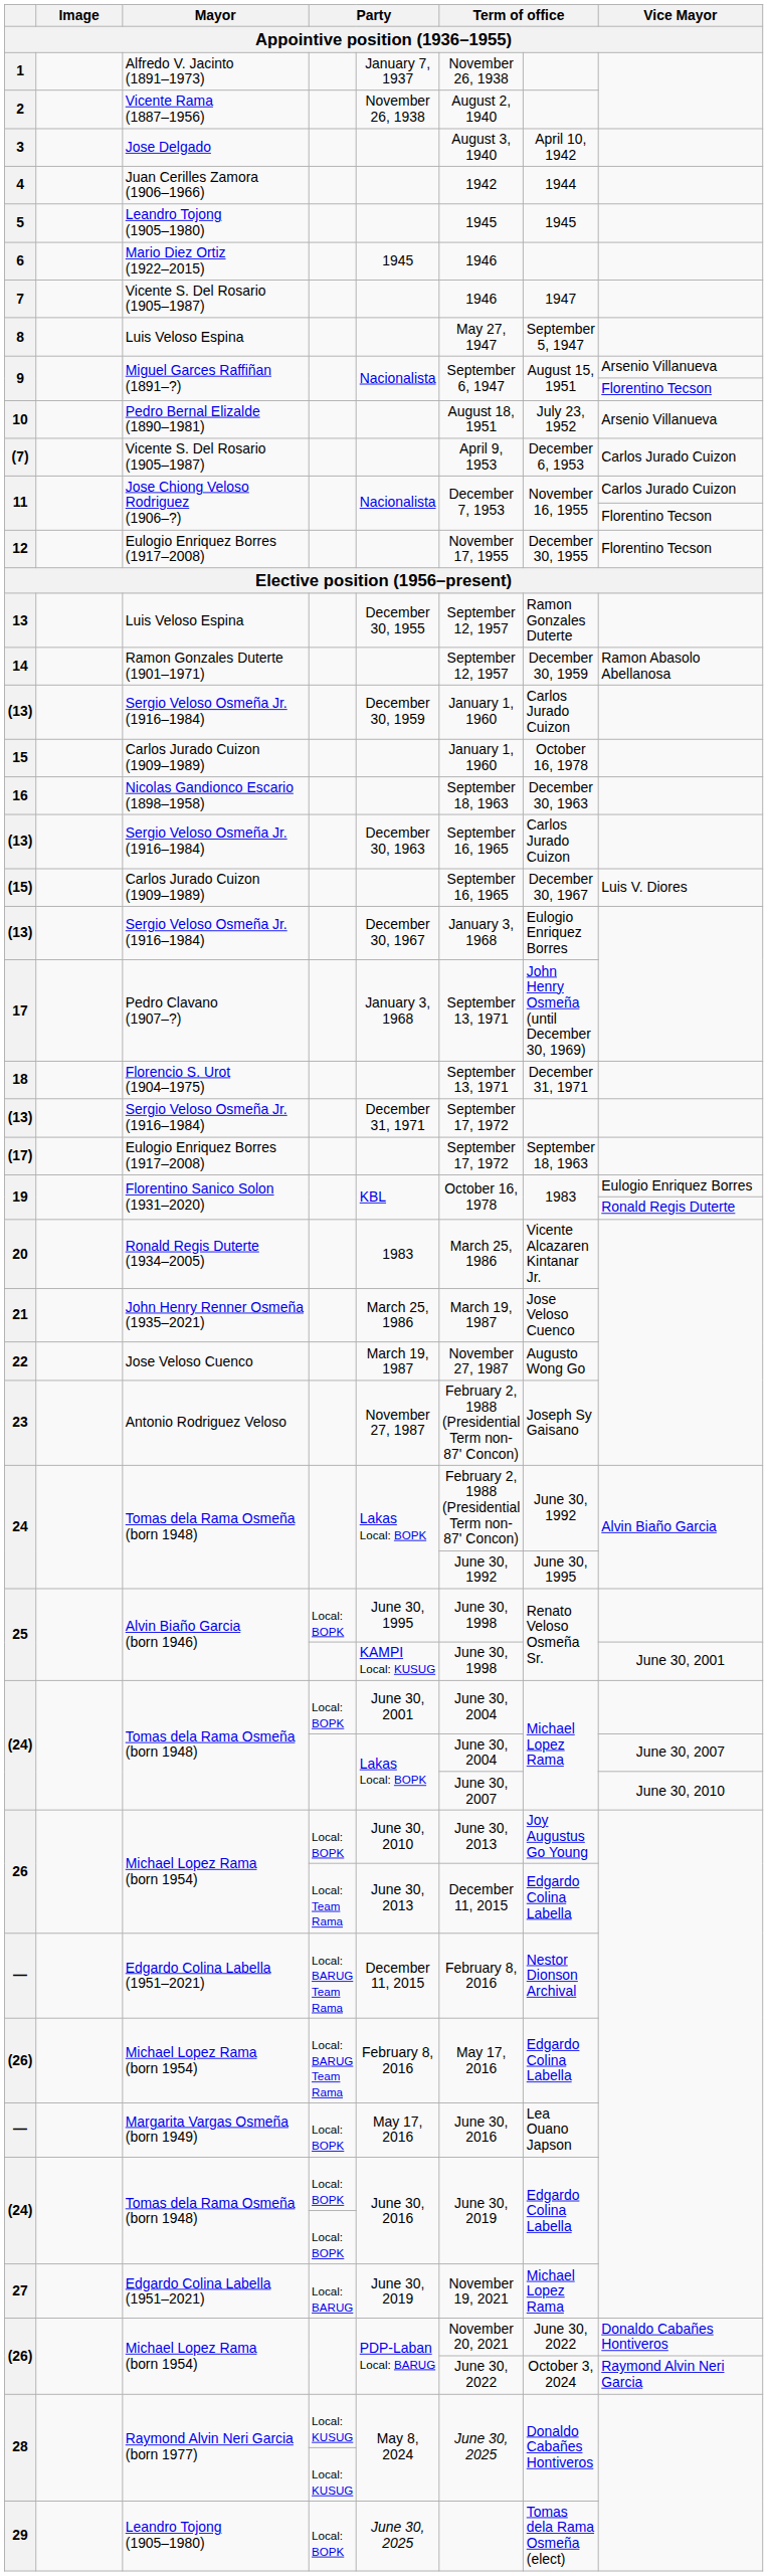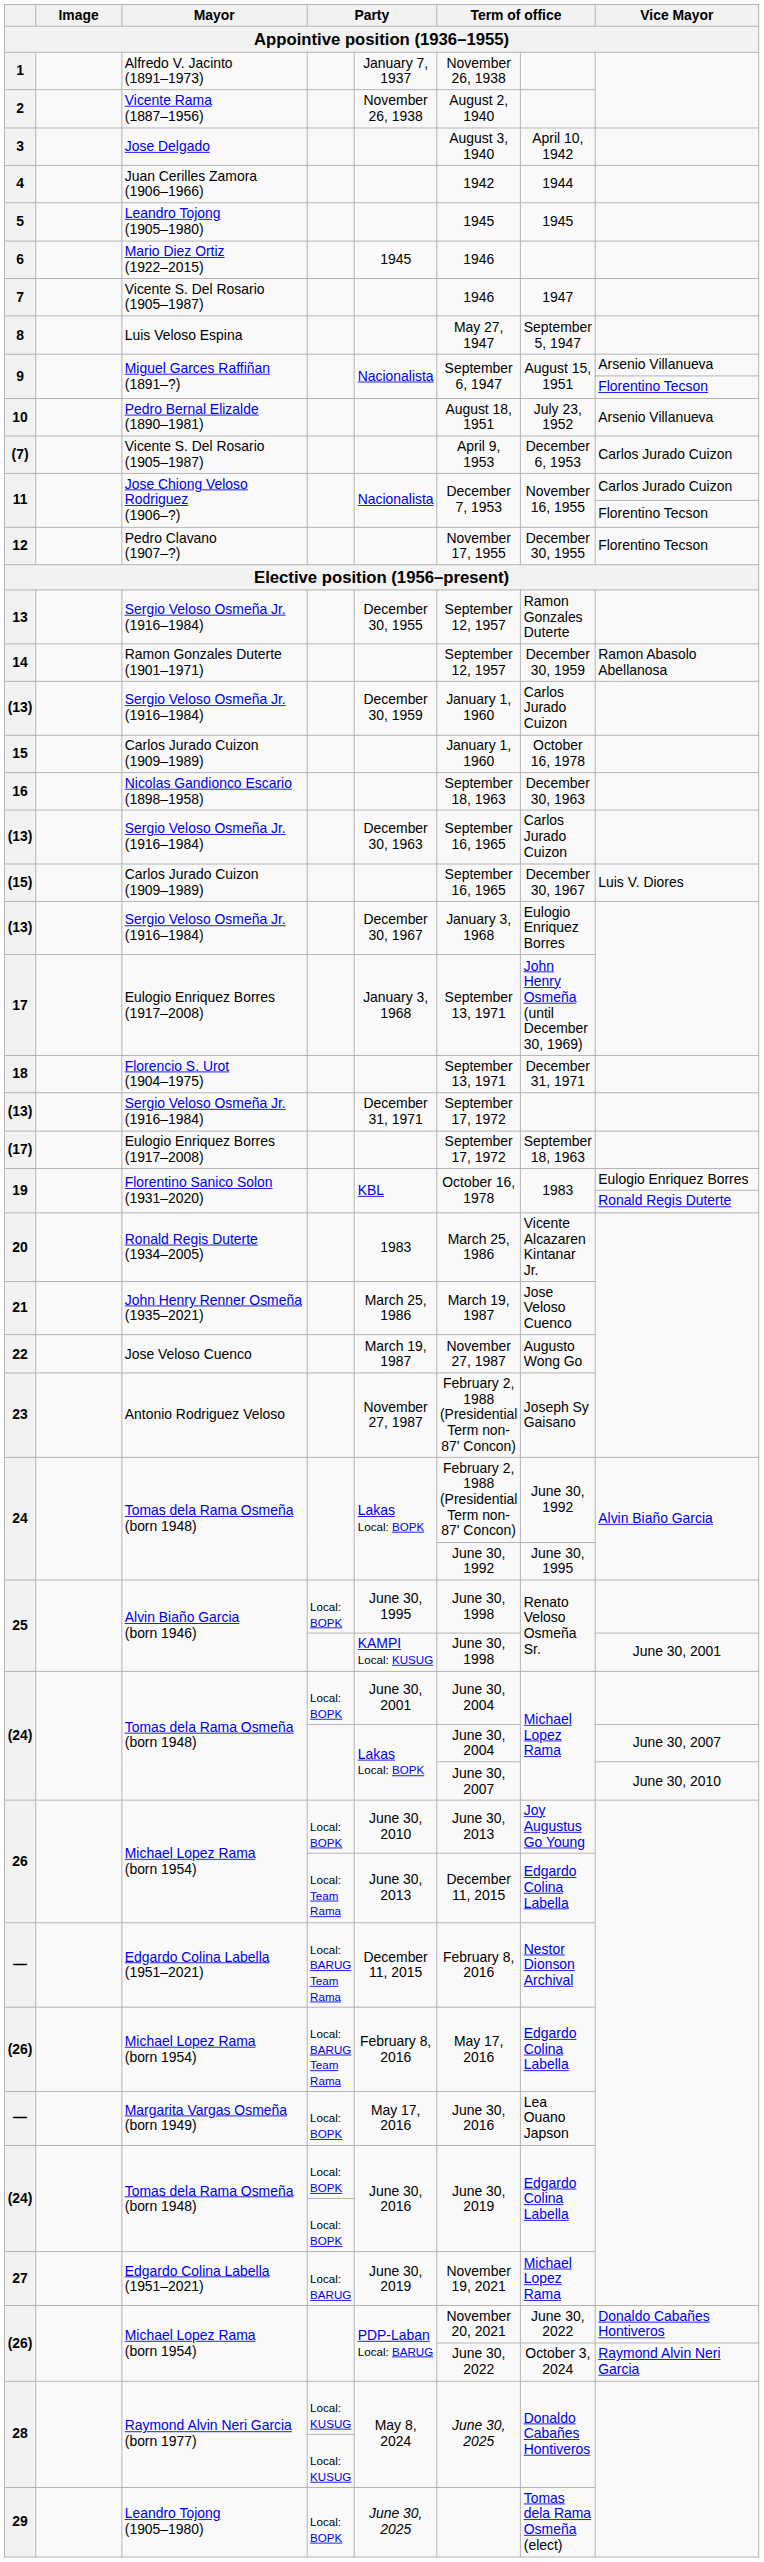12 | Mayor: Eulogio Enriquez Borres (1917–2008) -> Pedro Clavano (1907–?)
13 | Mayor: Luis Veloso Espina -> Sergio Veloso Osmeña Jr. (1916–1984)
17 | Mayor: Pedro Clavano (1907–?) -> Eulogio Enriquez Borres (1917–2008)
